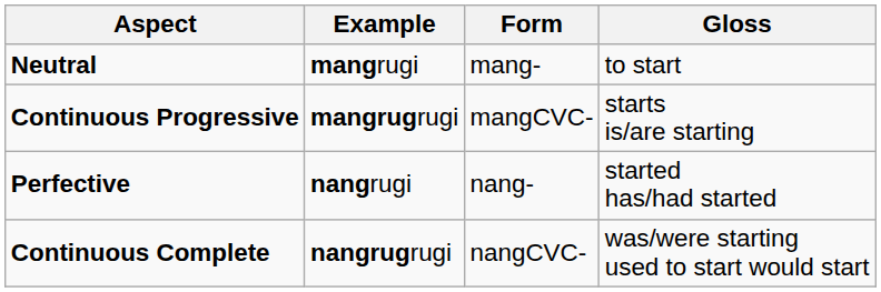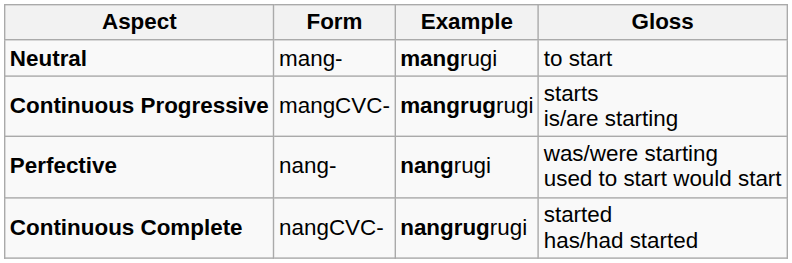columns swapped: Form <-> Example
Perfective | Gloss: started has/had started -> was/were starting used to start would start
Continuous Complete | Gloss: was/were starting used to start would start -> started has/had started
